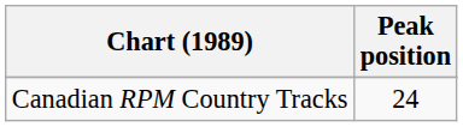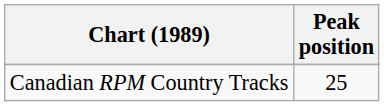Canadian RPM Country Tracks | Peak position: 24 -> 25
